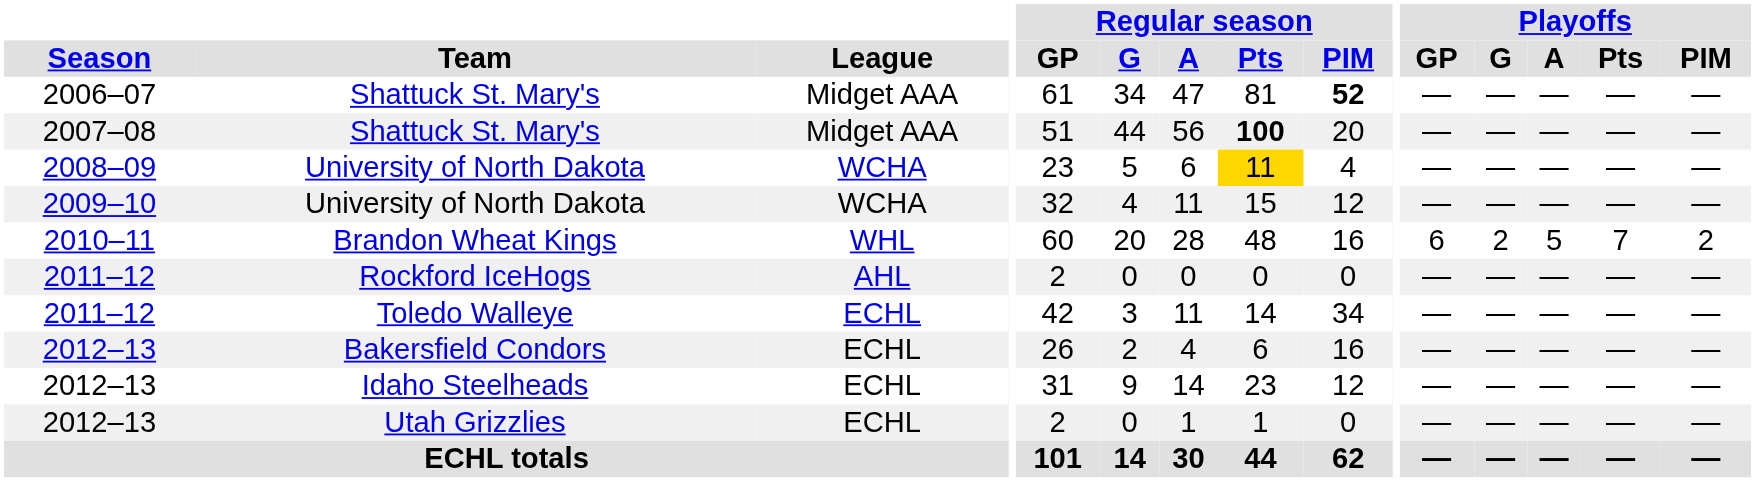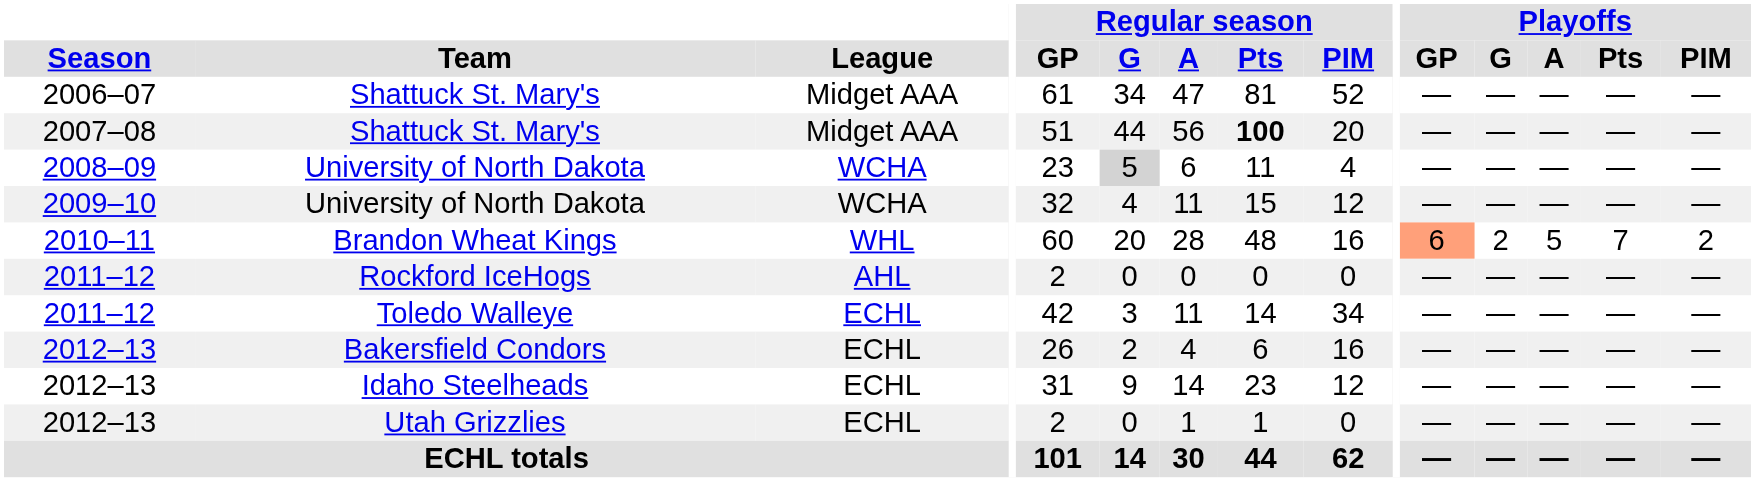2006–07 / Shattuck St. Mary's | Regular season / PIM: bold -> normal
2008–09 / University of North Dakota | Regular season / G: no background -> lightgrey background
2008–09 / University of North Dakota | Regular season / Pts: gold background -> no background
Brandon Wheat Kings | Playoffs / GP: no background -> lightsalmon background
